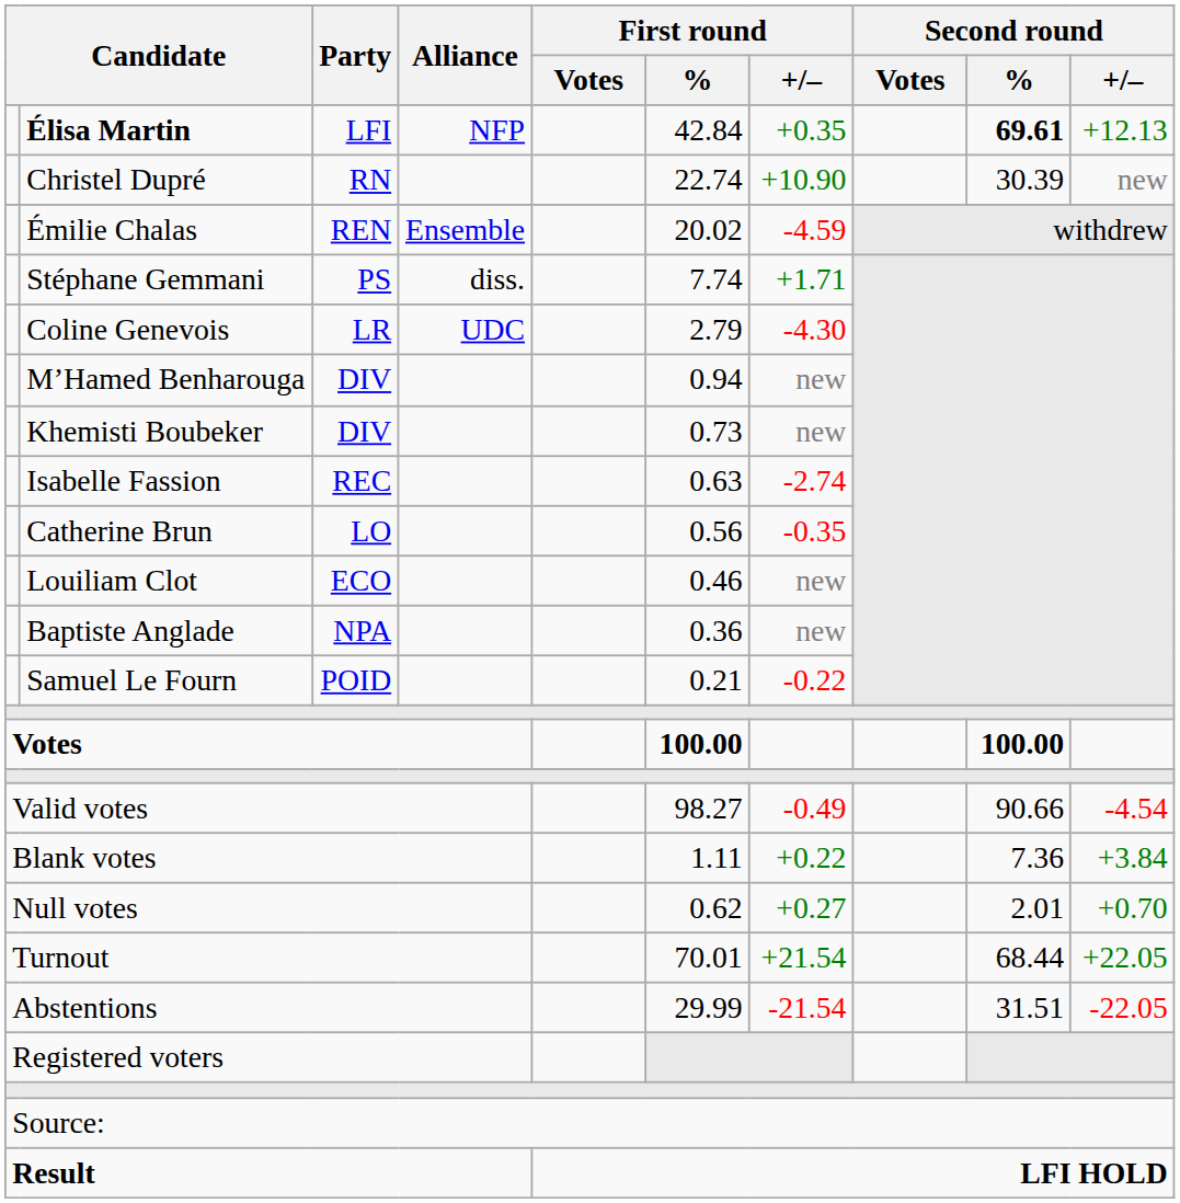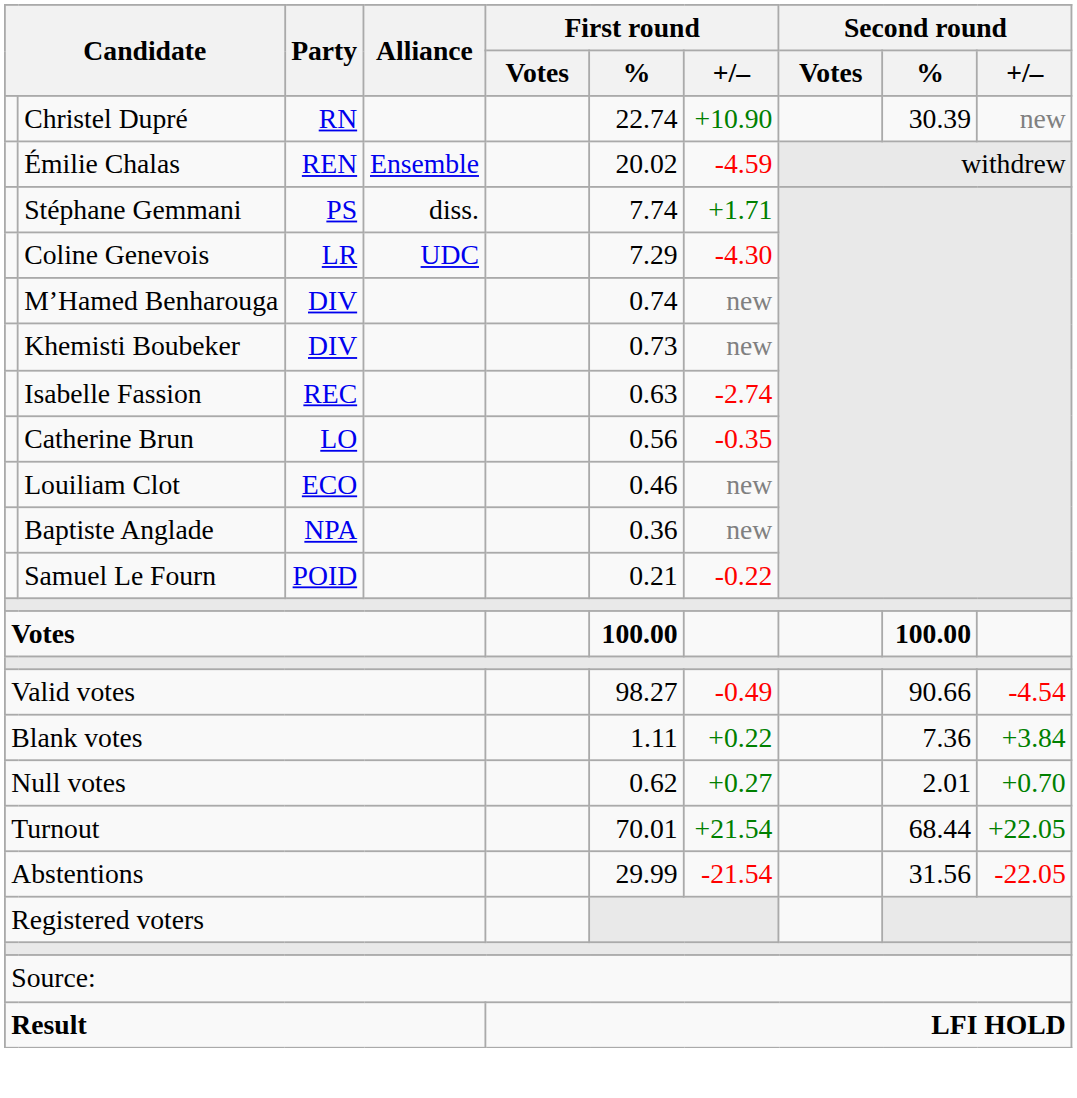- row: Élisa Martin | LFI | NFP | 42.84 | +0.35 | 69.61 | +12.13
Coline Genevois | First round / %: 2.79 -> 7.29
M’Hamed Benharouga | First round / %: 0.94 -> 0.74
Abstentions | Second round / %: 31.51 -> 31.56
